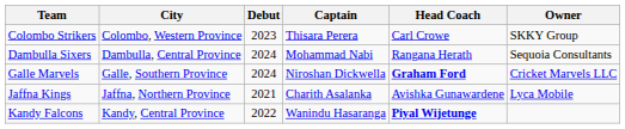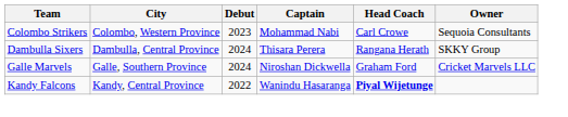Colombo Strikers | Captain: Thisara Perera -> Mohammad Nabi
Colombo Strikers | Owner: SKKY Group -> Sequoia Consultants
Dambulla Sixers | Captain: Mohammad Nabi -> Thisara Perera
Dambulla Sixers | Owner: Sequoia Consultants -> SKKY Group
Galle Marvels | Head Coach: bold -> normal
- row: Jaffna Kings | Jaffna, Northern Province | 2021 | Charith Asalanka | Avishka Gunawardene | Lyca Mobile
